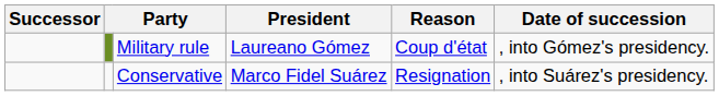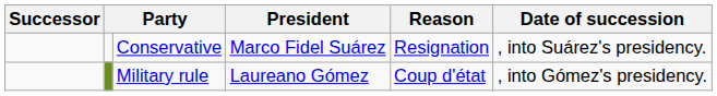rows swapped: Conservative <-> Military rule
